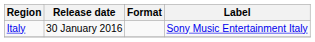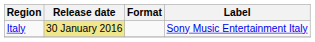Italy | Release date: no background -> khaki background
